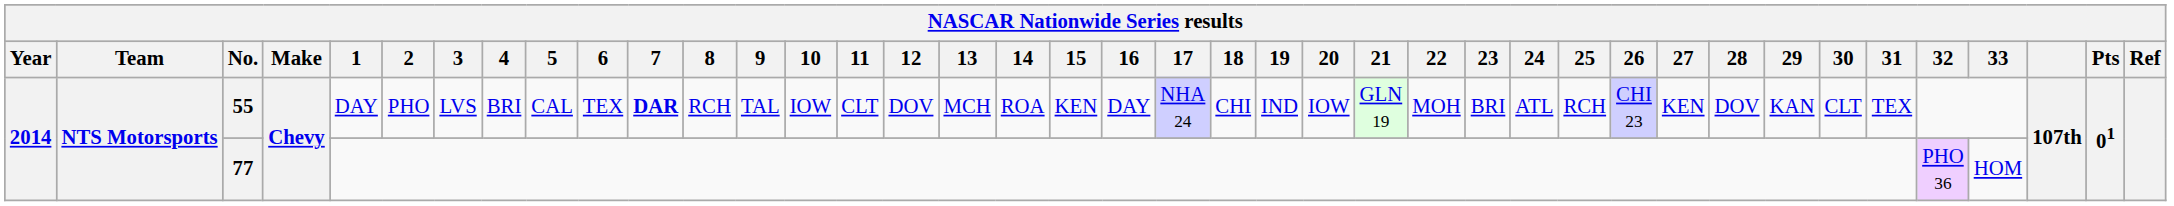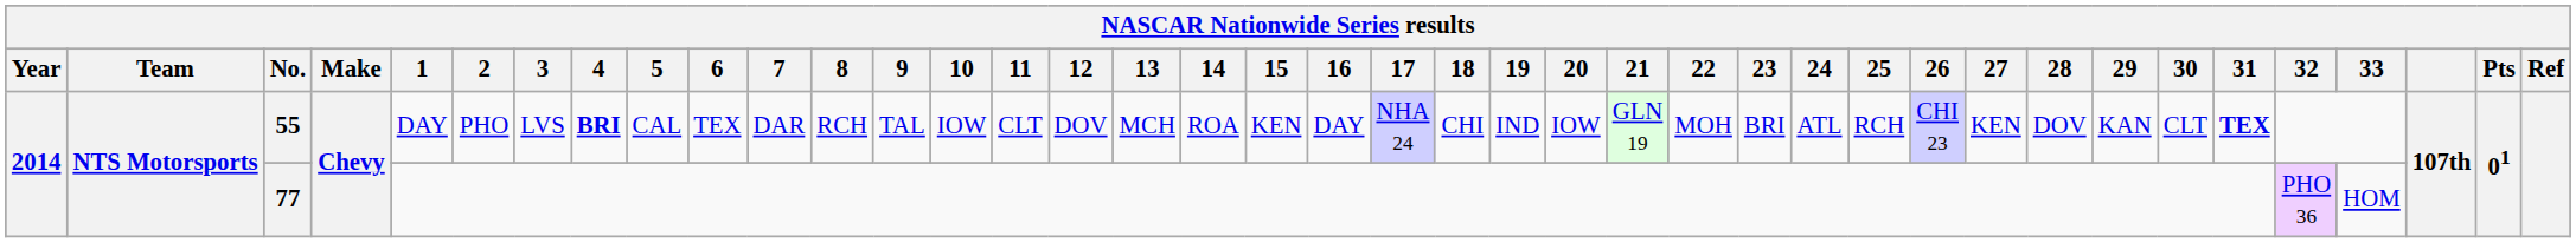55 | 4: normal -> bold
55 | 7: bold -> normal
55 | 31: normal -> bold
